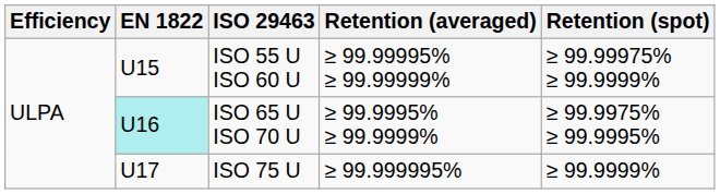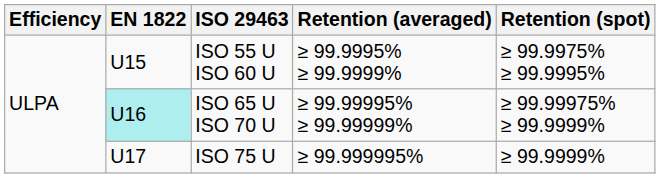ISO 55 U ISO 60 U | Retention (averaged): ≥ 99.99995% ≥ 99.99999% -> ≥ 99.9995% ≥ 99.9999%
ISO 55 U ISO 60 U | Retention (spot): ≥ 99.99975% ≥ 99.9999% -> ≥ 99.9975% ≥ 99.9995%
ISO 65 U ISO 70 U | Retention (averaged): ≥ 99.9995% ≥ 99.9999% -> ≥ 99.99995% ≥ 99.99999%
ISO 65 U ISO 70 U | Retention (spot): ≥ 99.9975% ≥ 99.9995% -> ≥ 99.99975% ≥ 99.9999%
